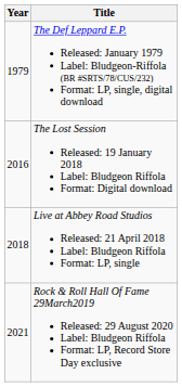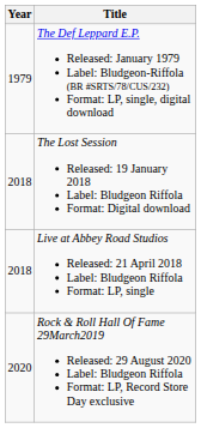row 3 | Year: 2016 -> 2018
row 5 | Year: 2021 -> 2020
